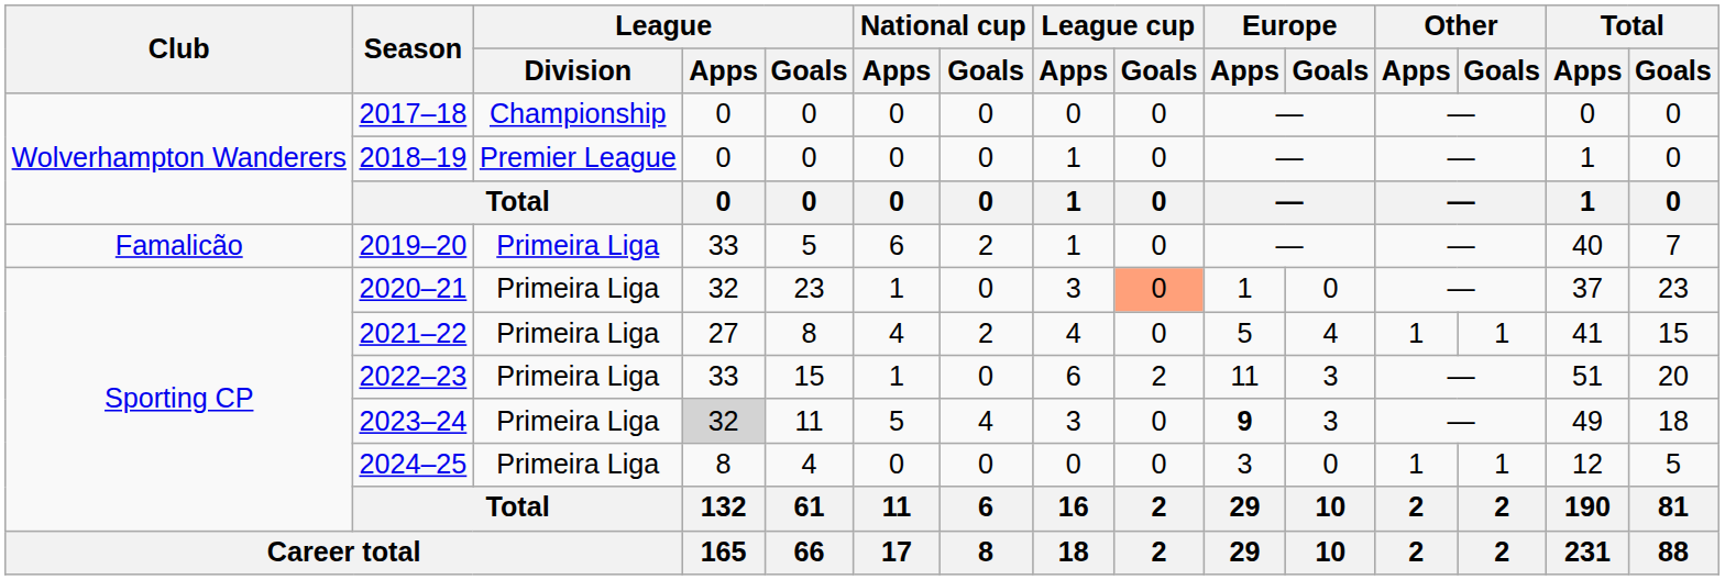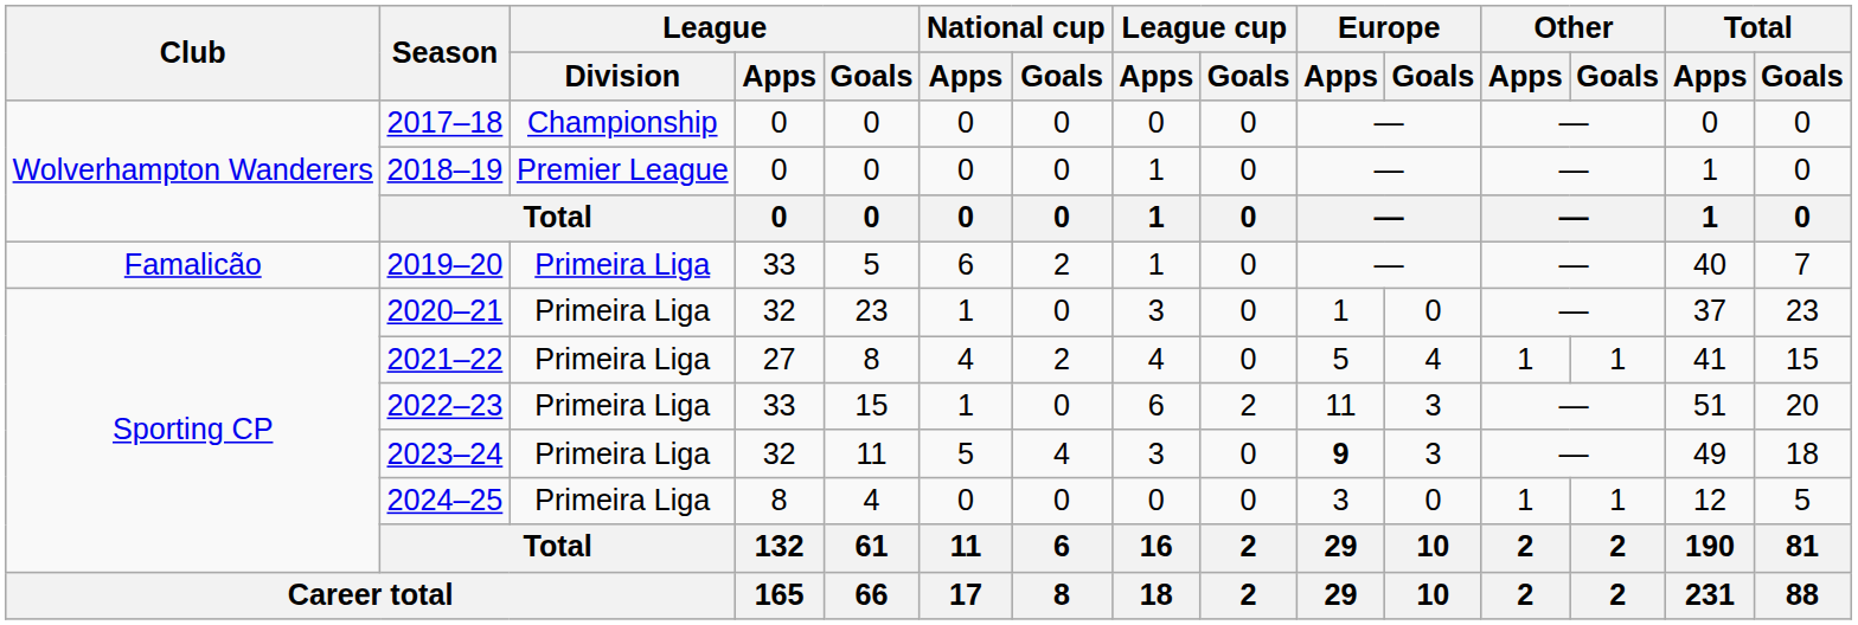2020–21 | League cup / Goals: lightsalmon background -> no background
2023–24 | League / Apps: lightgrey background -> no background
